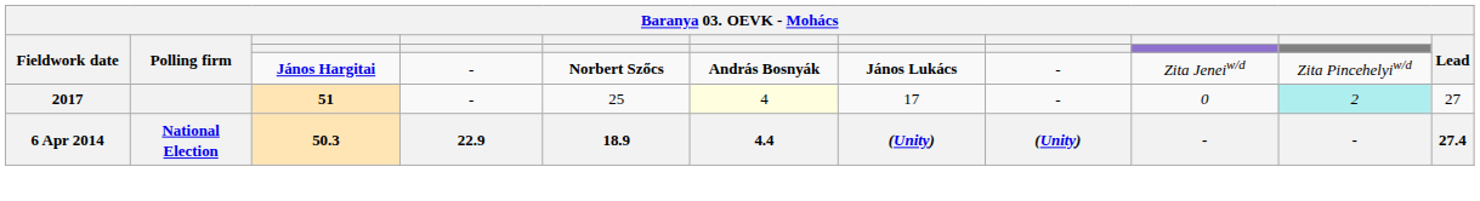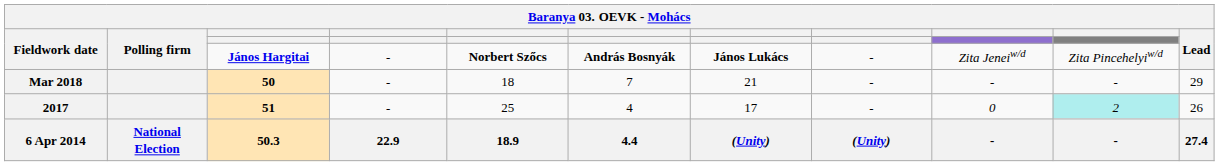+ row: Mar 2018 | 50 | - | 18 | 7 | 21 | - | - | - | 29
2017 | column 6: lightyellow background -> no background
2017 | Lead: 27 -> 26
